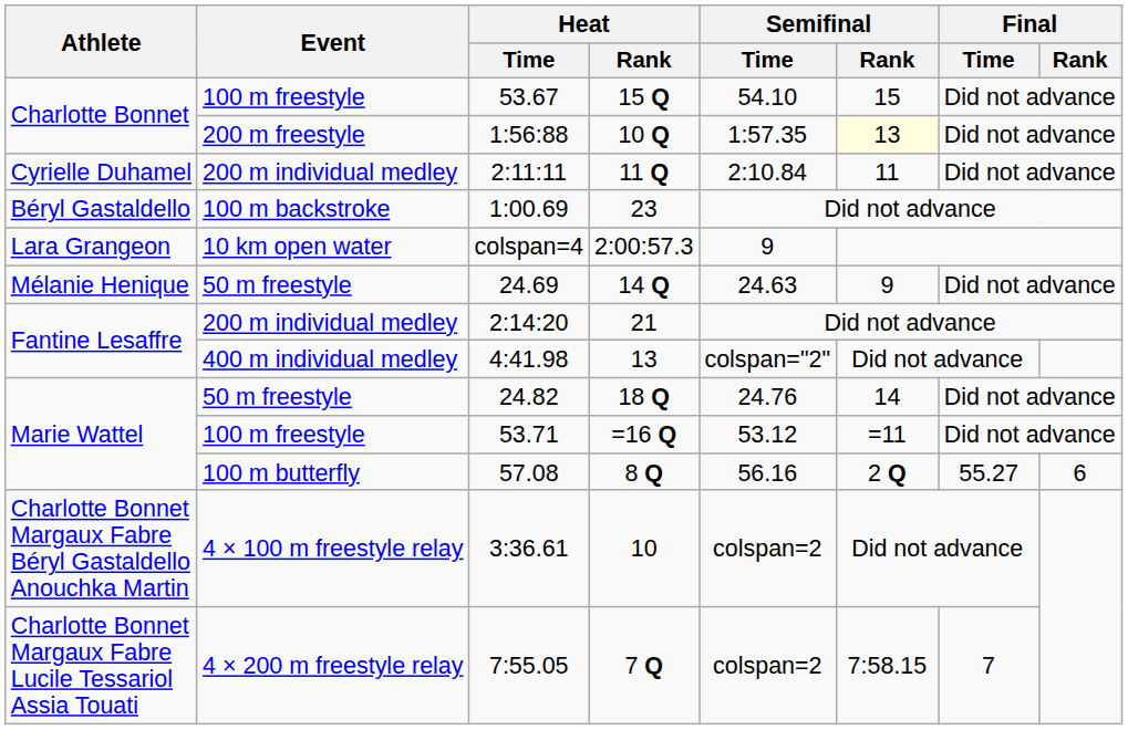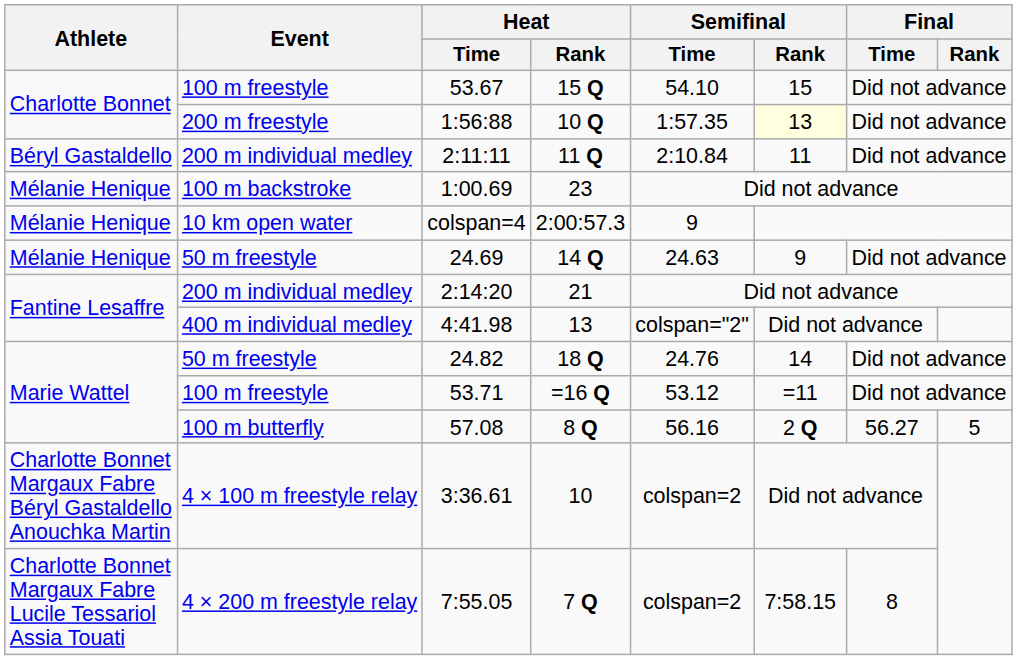2:11:11 | Athlete: Cyrielle Duhamel -> Béryl Gastaldello
1:00.69 | Athlete: Béryl Gastaldello -> Mélanie Henique
colspan=4 | Athlete: Lara Grangeon -> Mélanie Henique
57.08 | Final / Time: 55.27 -> 56.27
57.08 | Final / Rank: 6 -> 5
7:55.05 | Final / Time: 7 -> 8
